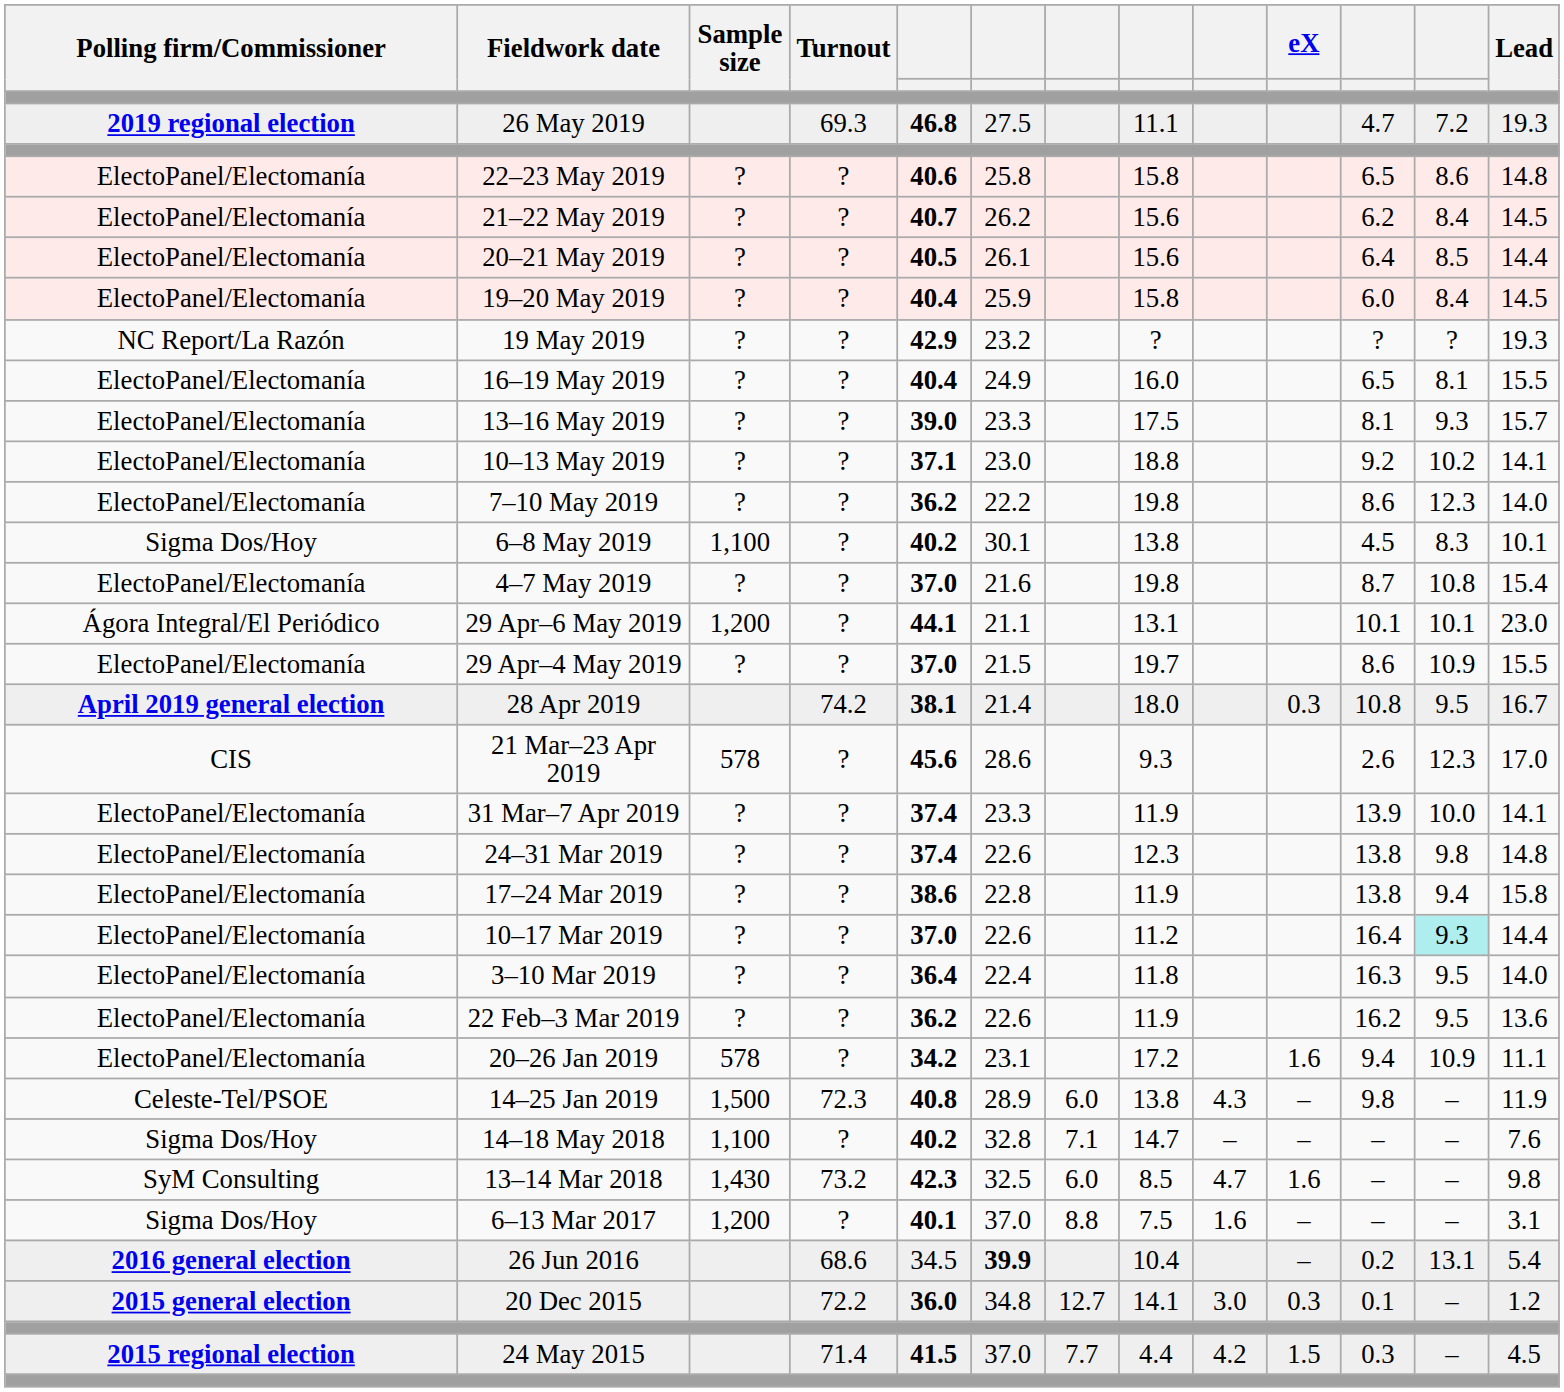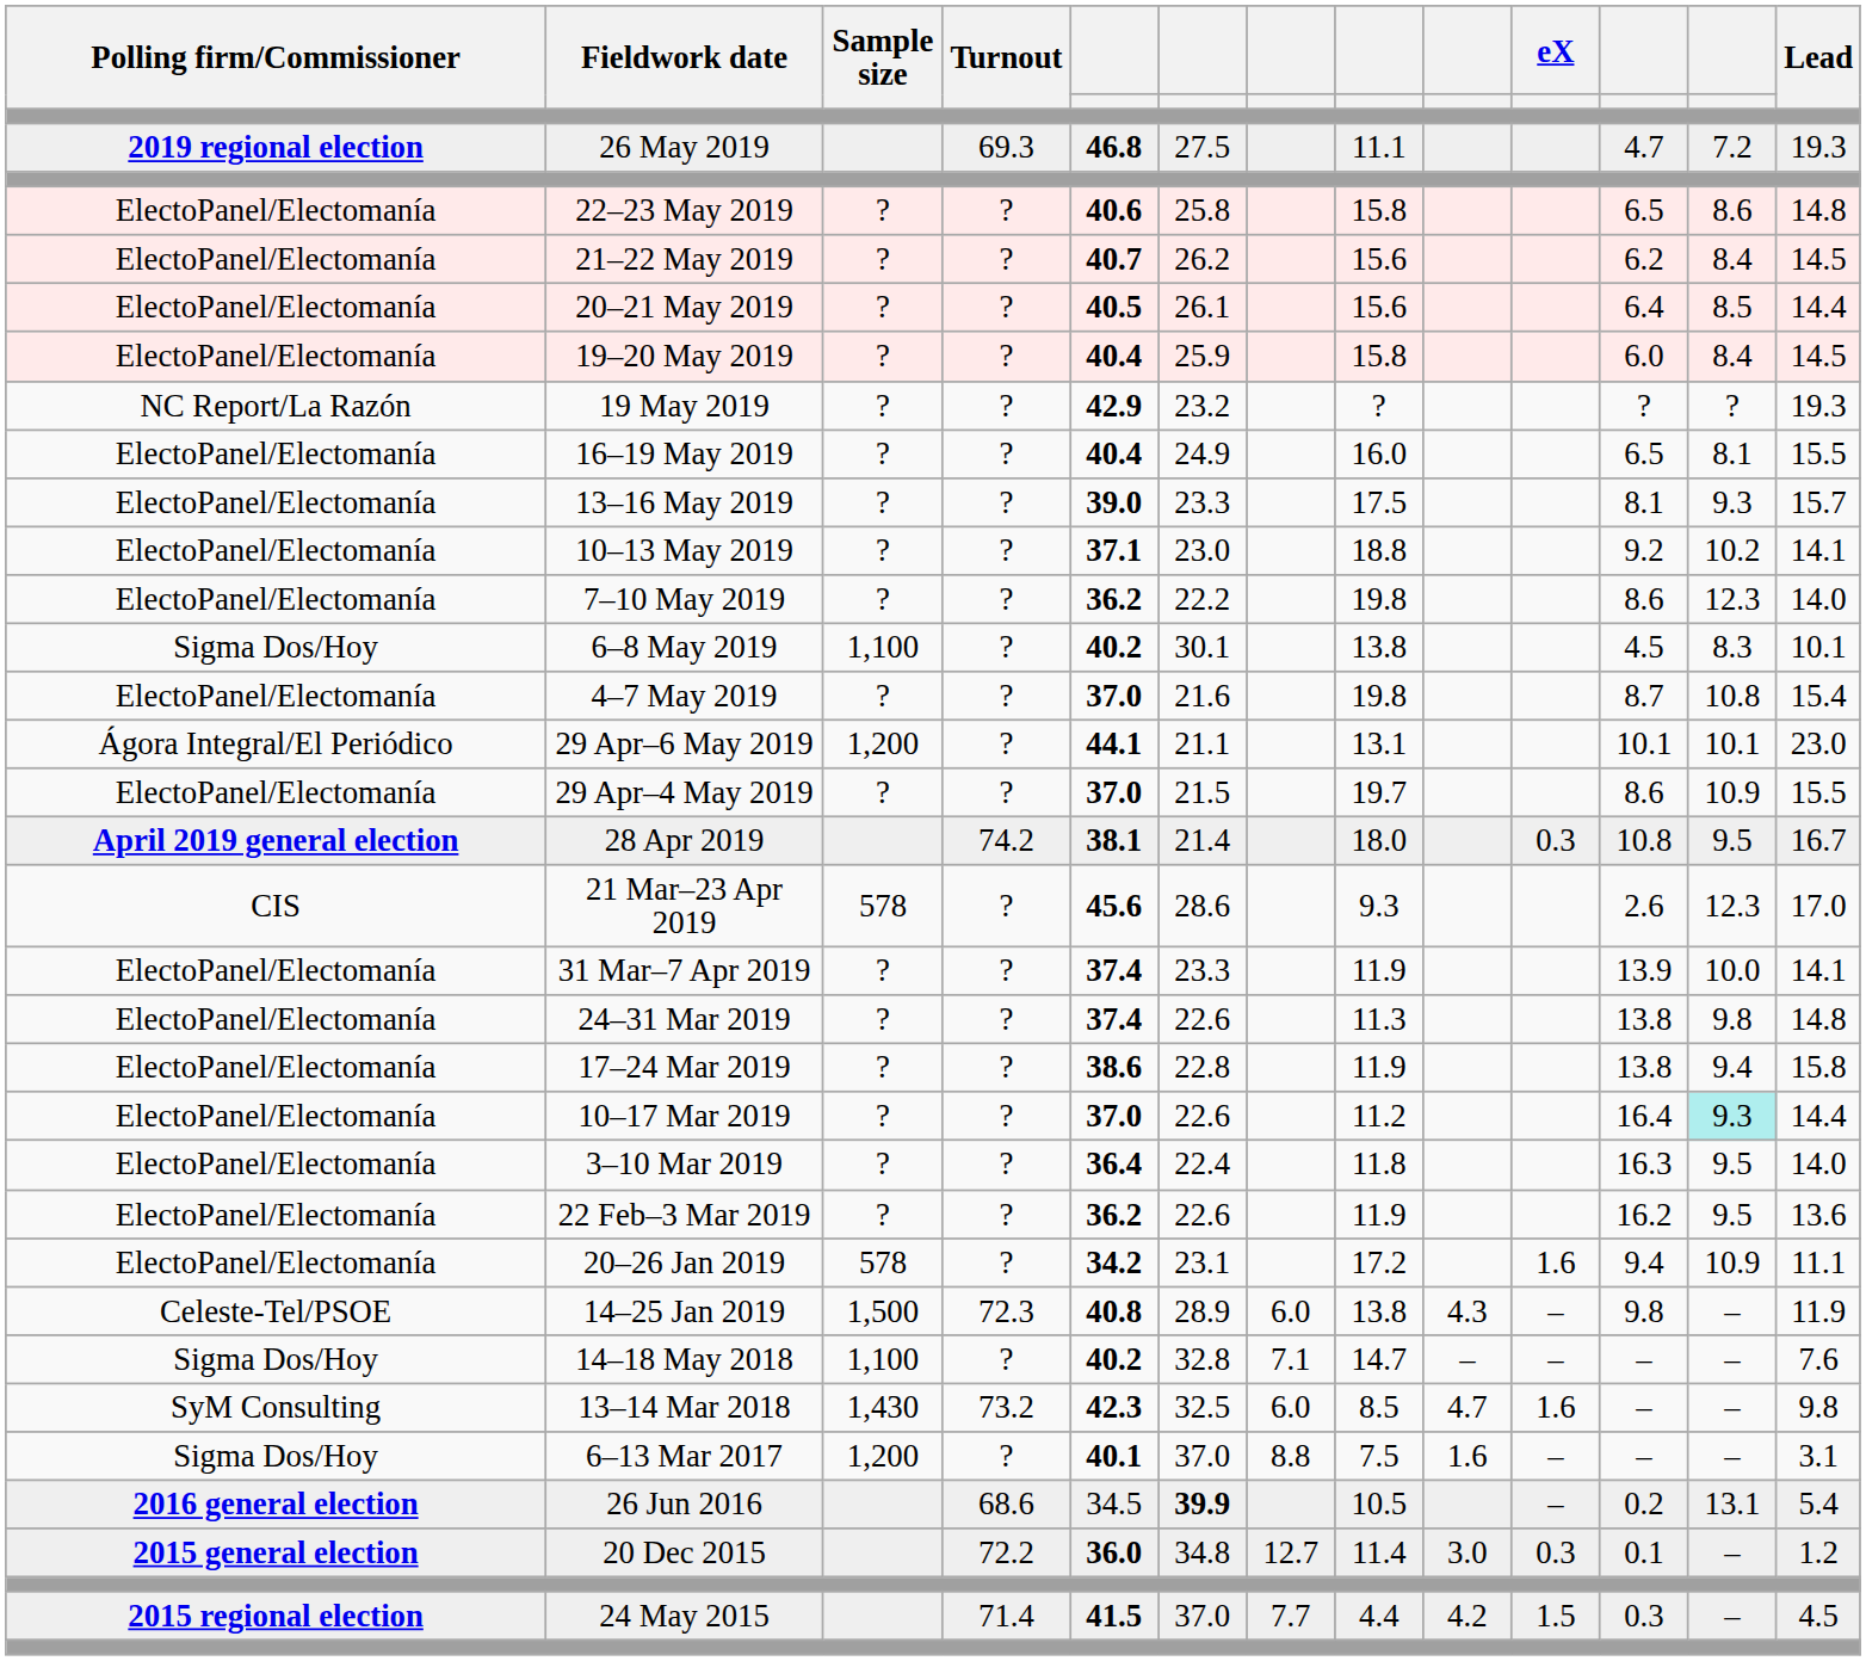24–31 Mar 2019 | column 8: 12.3 -> 11.3
26 Jun 2016 | column 8: 10.4 -> 10.5
20 Dec 2015 | column 8: 14.1 -> 11.4
